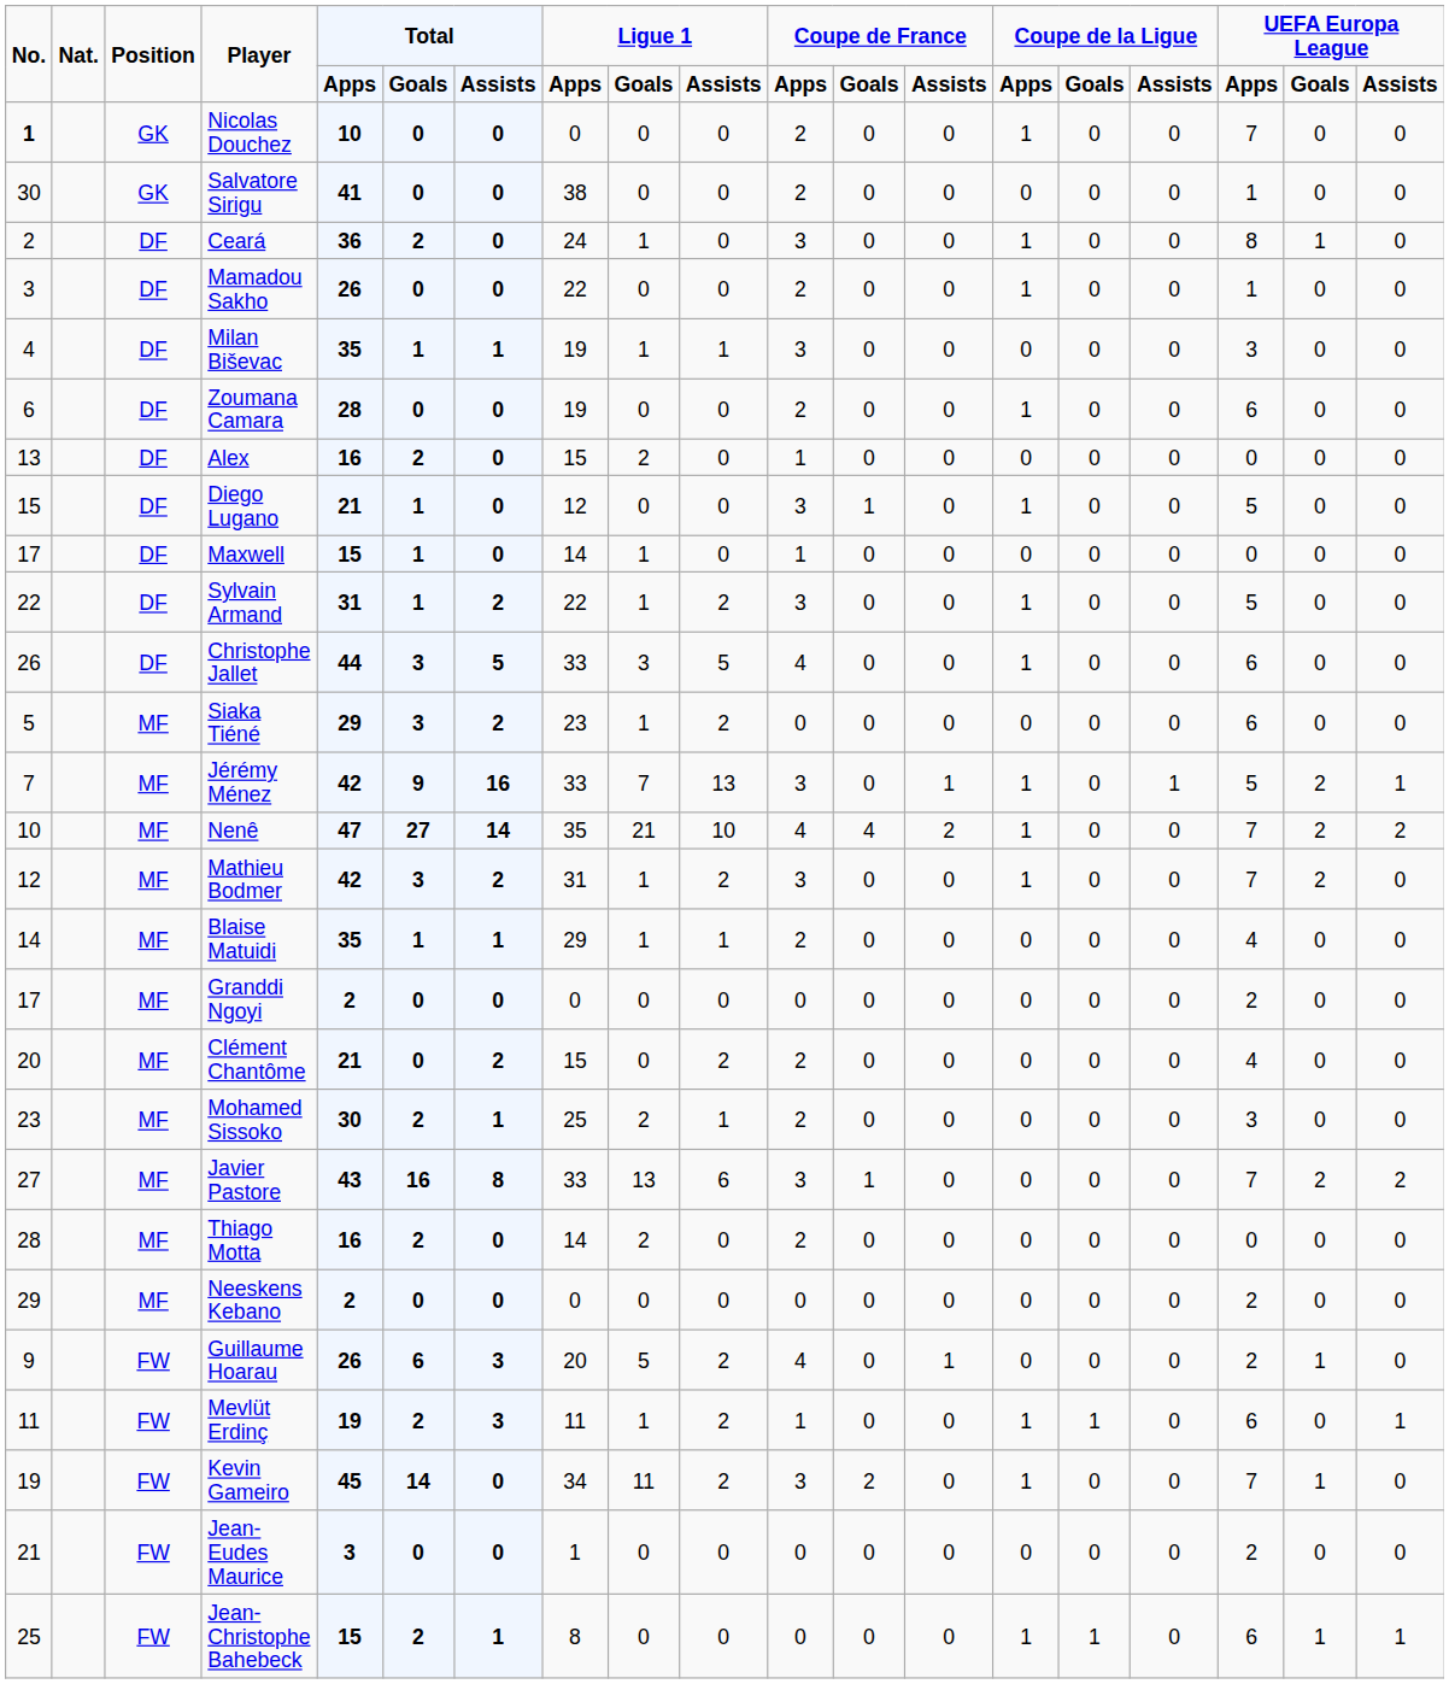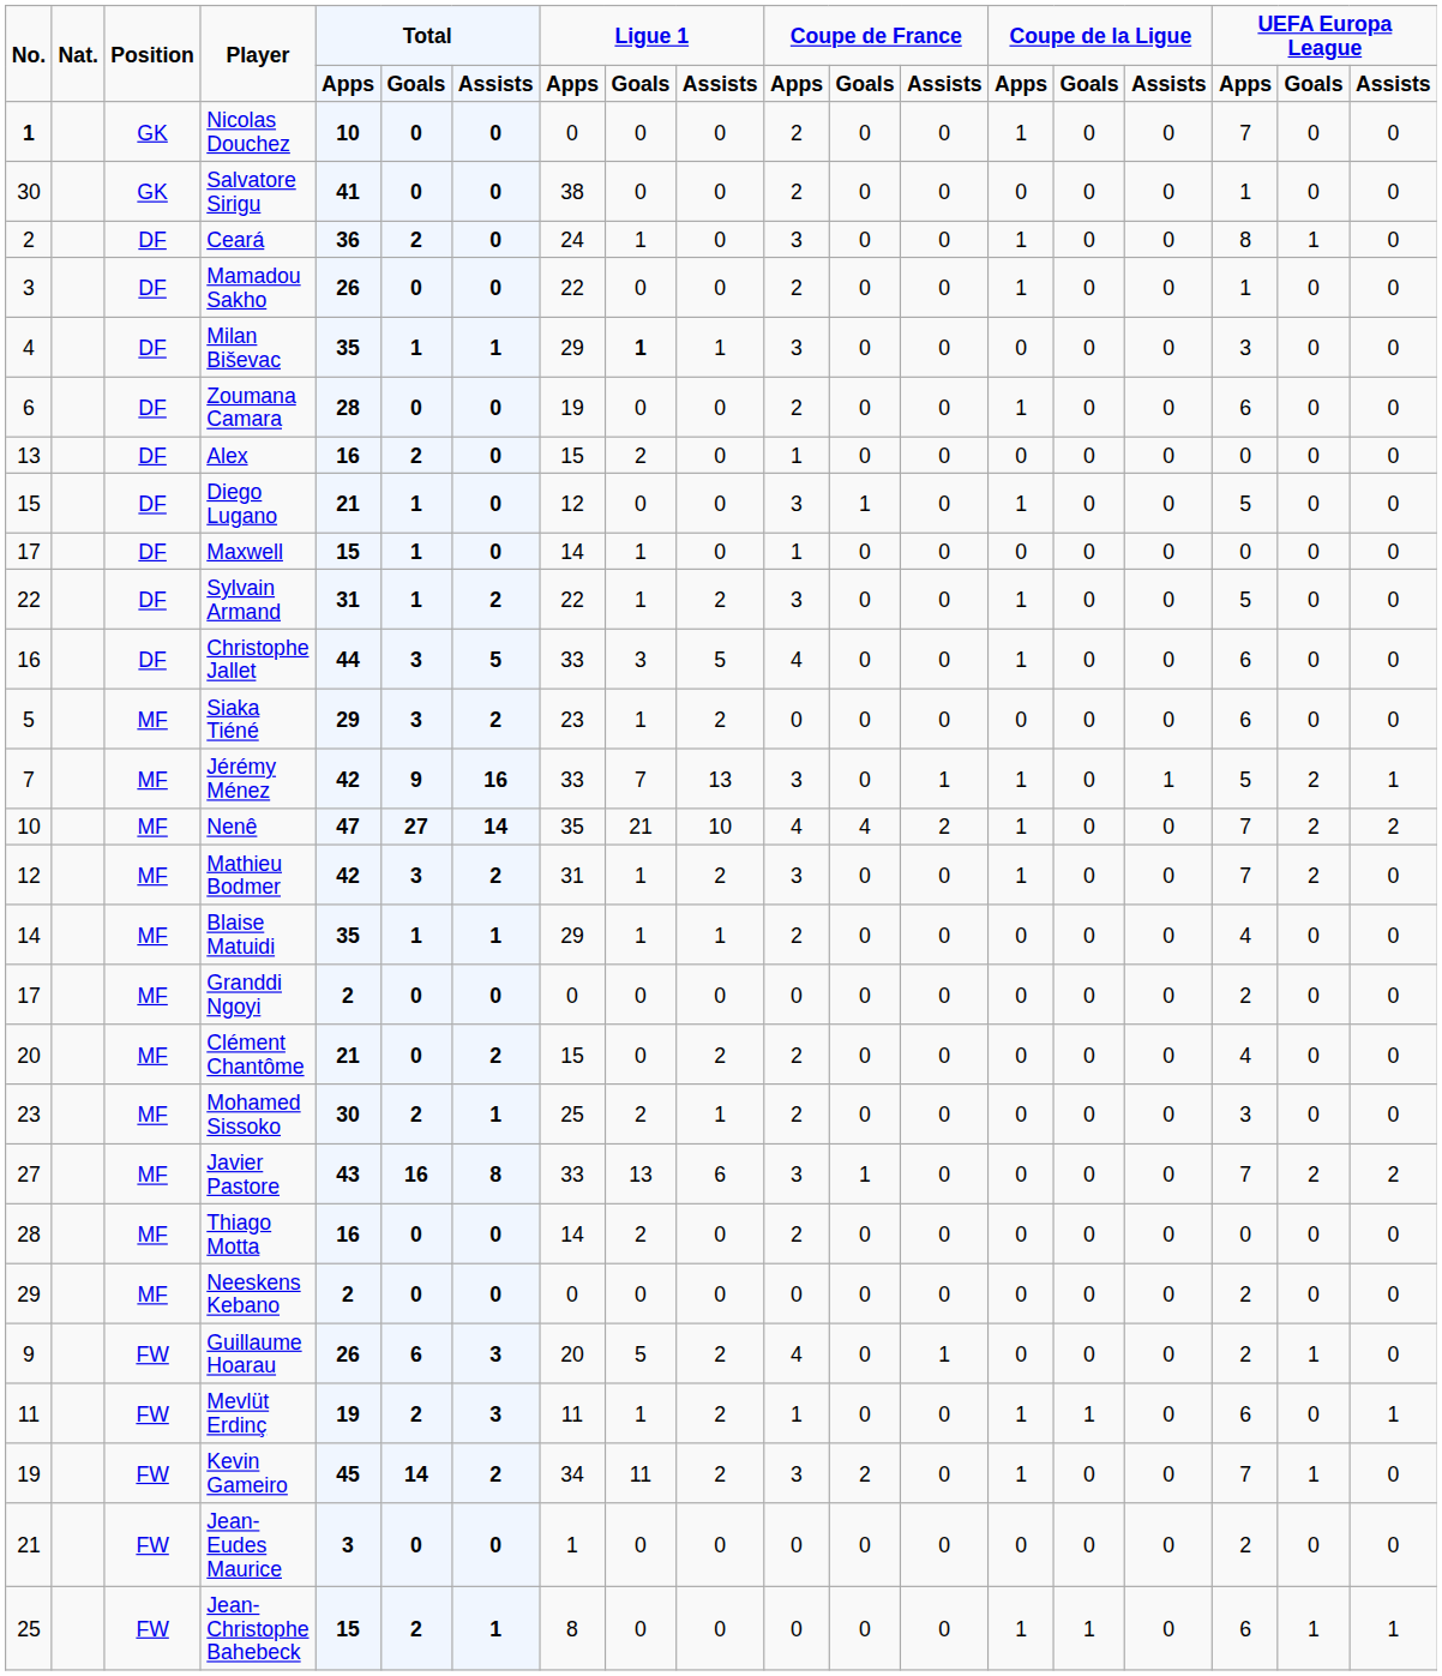Milan Biševac | Ligue 1 / Apps: 19 -> 29
Milan Biševac | Ligue 1 / Goals: normal -> bold
Christophe Jallet | No.: 26 -> 16
Thiago Motta | Total / Goals: 2 -> 0
Kevin Gameiro | Total / Assists: 0 -> 2
